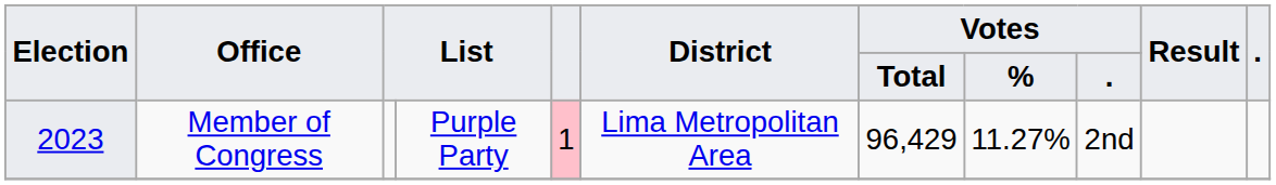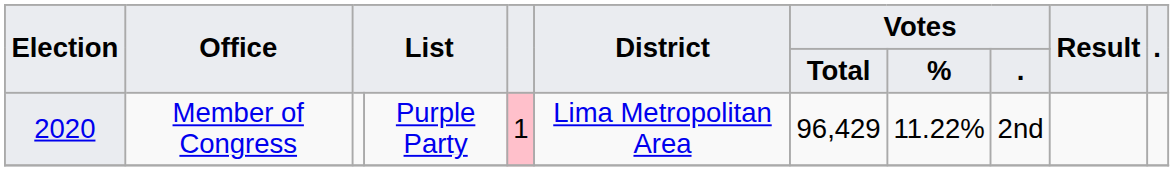Member of Congress | Election: 2023 -> 2020
Member of Congress | Votes / %: 11.27% -> 11.22%
